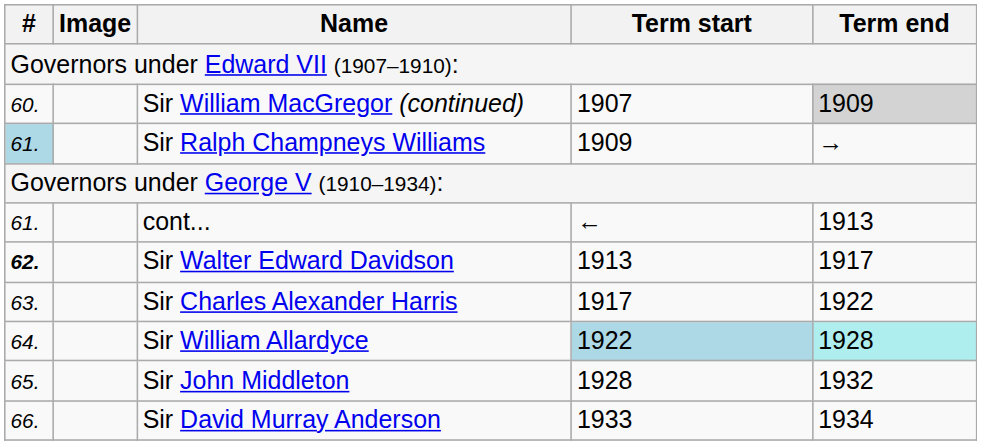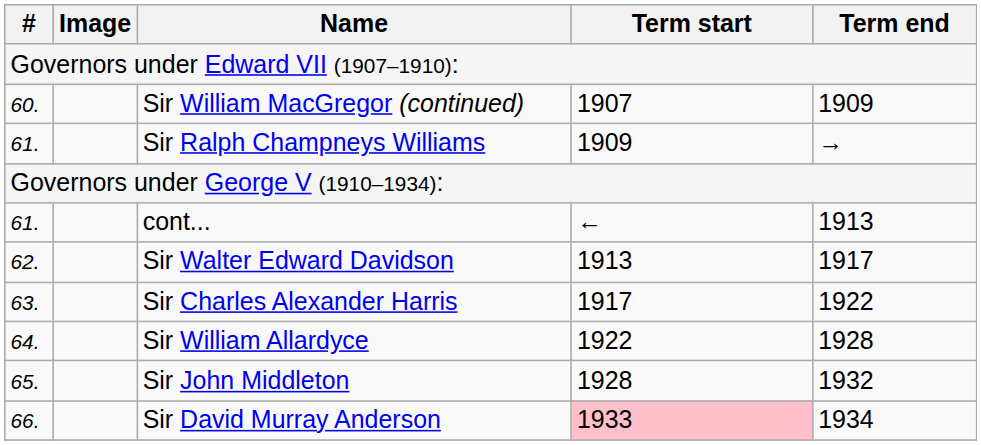Sir William MacGregor (continued) | Term end: lightgrey background -> no background
Sir Ralph Champneys Williams | #: lightblue background -> no background
Sir Walter Edward Davidson | #: bold -> normal
Sir William Allardyce | Term start: lightblue background -> no background
Sir William Allardyce | Term end: paleturquoise background -> no background
Sir David Murray Anderson | Term start: no background -> pink background
